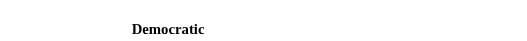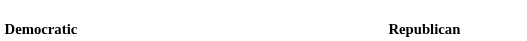+ column: 117 | Republican
